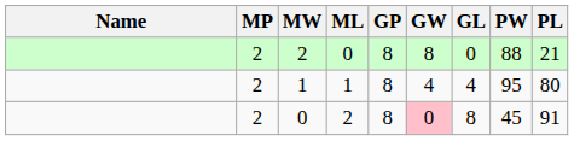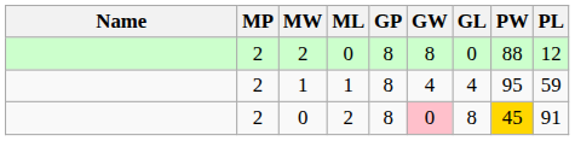row 2 | PL: 21 -> 12
row 3 | PL: 80 -> 59
row 4 | PW: no background -> gold background
